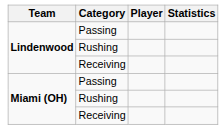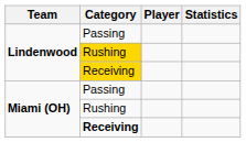Lindenwood / Rushing | Category: no background -> gold background
Lindenwood / Receiving | Category: no background -> gold background
Miami (OH) / Receiving | Category: normal -> bold
